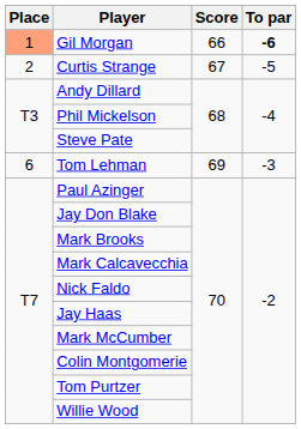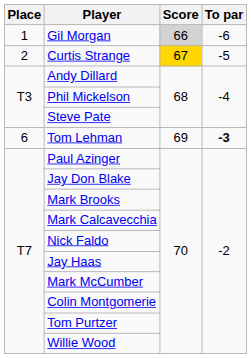Gil Morgan | Place: lightsalmon background -> no background
Gil Morgan | Score: no background -> lightgrey background
Gil Morgan | To par: bold -> normal
Curtis Strange | Score: no background -> gold background
Tom Lehman | To par: normal -> bold
